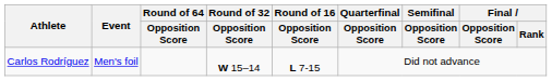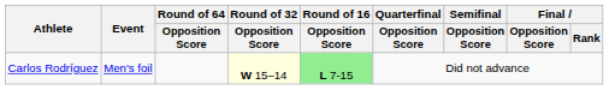Carlos Rodríguez | Round of 32 / Opposition Score: no background -> lightyellow background
Carlos Rodríguez | Round of 16 / Opposition Score: no background -> lightgreen background
